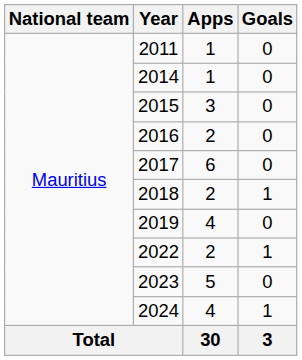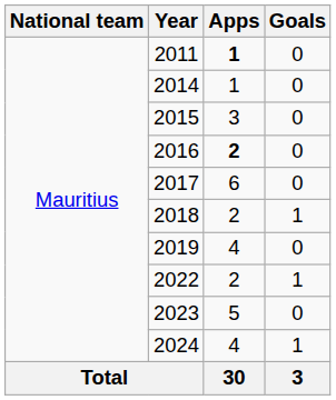2011 | Apps: normal -> bold
2016 | Apps: normal -> bold
